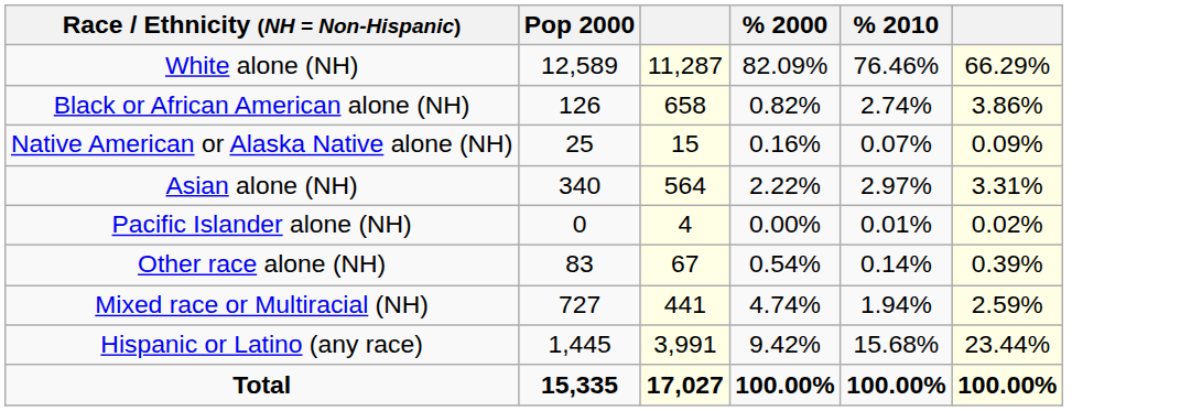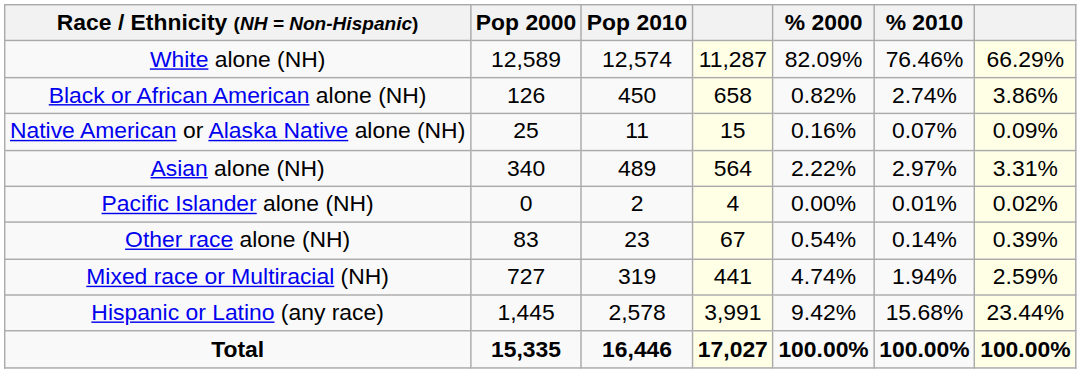+ column: Pop 2010 | 12,574 | 450 | 11 | 489 | 2 | 23 | 319 | 2,578 | 16,446
